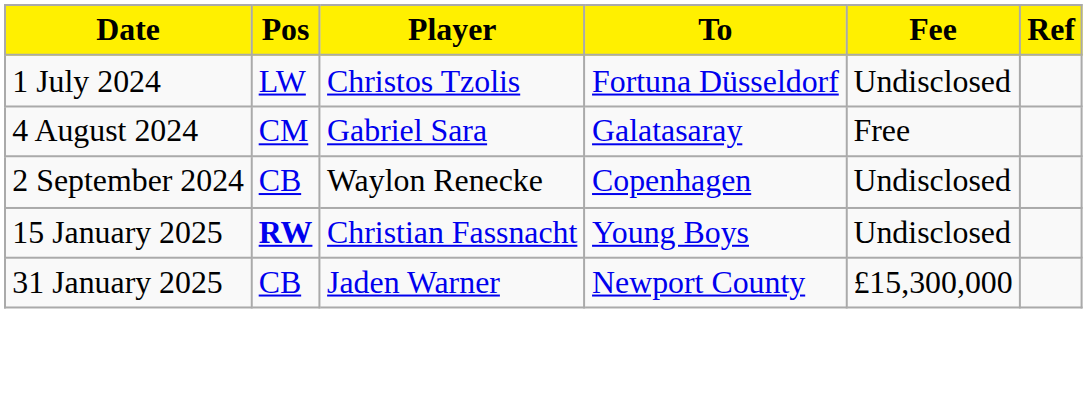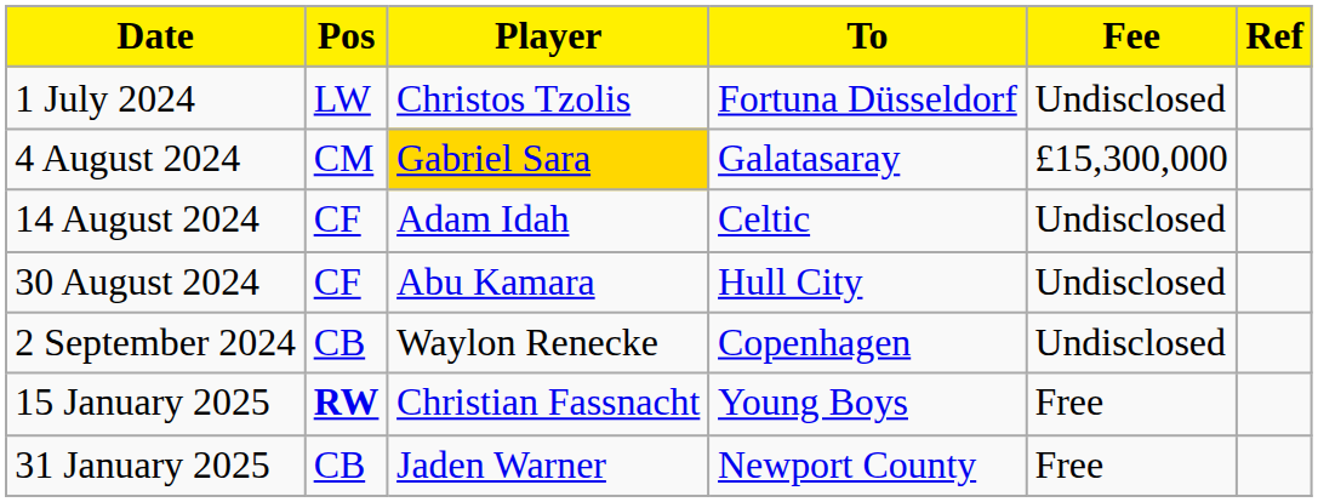4 August 2024 | Player: no background -> gold background
4 August 2024 | Fee: Free -> £15,300,000
+ row: 14 August 2024 | CF | Adam Idah | Celtic | Undisclosed
+ row: 30 August 2024 | CF | Abu Kamara | Hull City | Undisclosed
15 January 2025 | Fee: Undisclosed -> Free
31 January 2025 | Fee: £15,300,000 -> Free
